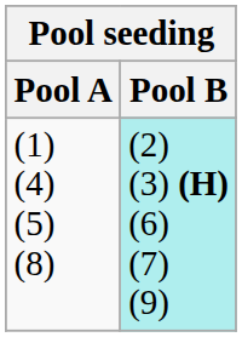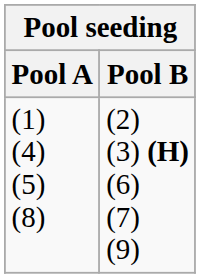(1) (4) (5) (8) | Pool B: paleturquoise background -> no background
